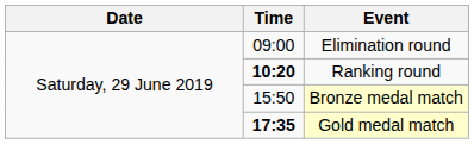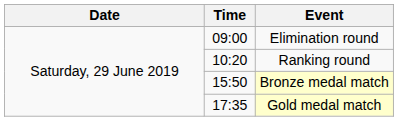Ranking round | Time: bold -> normal
Gold medal match | Time: bold -> normal
